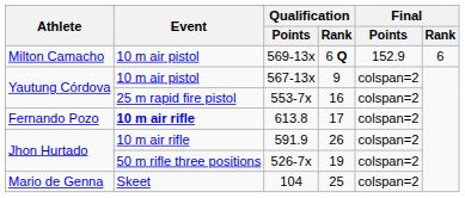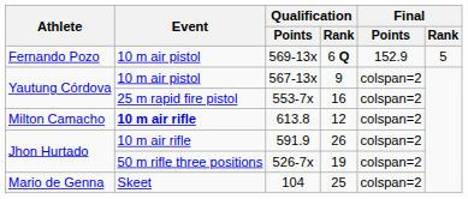569-13x | Athlete: Milton Camacho -> Fernando Pozo
569-13x | Final / Rank: 6 -> 5
613.8 | Athlete: Fernando Pozo -> Milton Camacho
613.8 | Qualification / Rank: 17 -> 12
